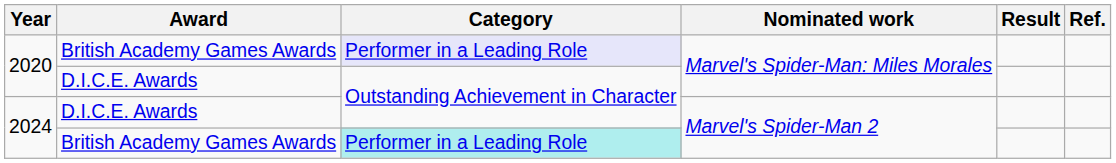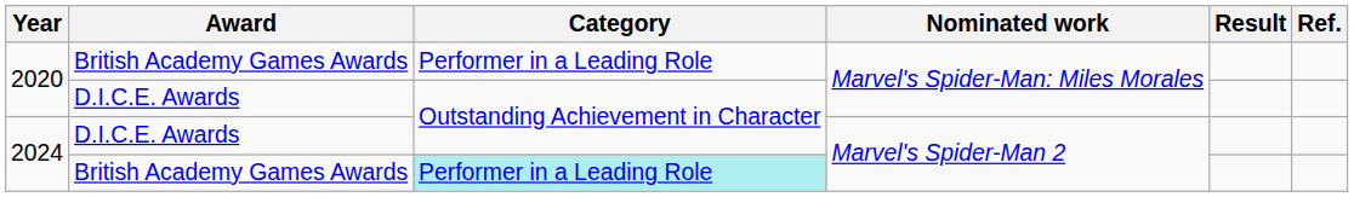2020 / British Academy Games Awards | Category: lavender background -> no background
